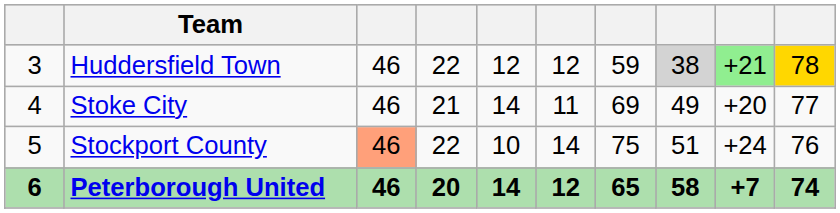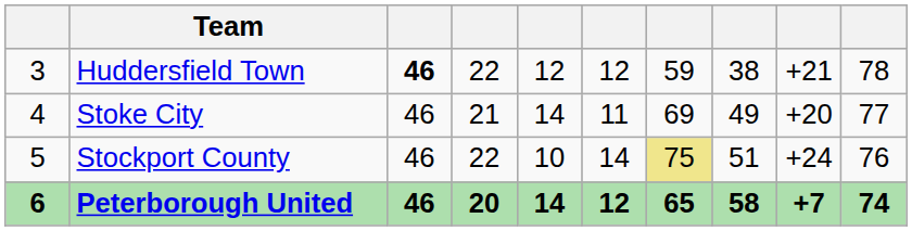Huddersfield Town | column 3: normal -> bold
Huddersfield Town | column 8: lightgrey background -> no background
Huddersfield Town | column 9: lightgreen background -> no background
Huddersfield Town | column 10: gold background -> no background
Stockport County | column 3: lightsalmon background -> no background
Stockport County | column 7: no background -> khaki background
